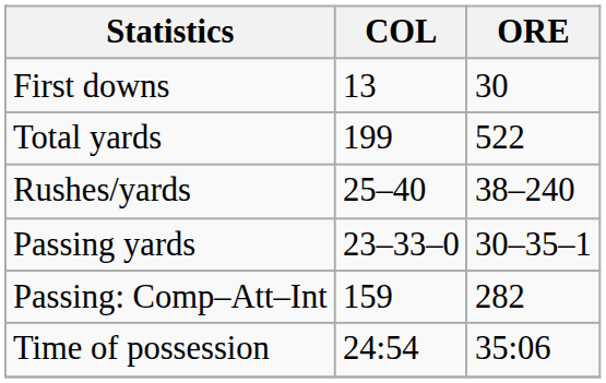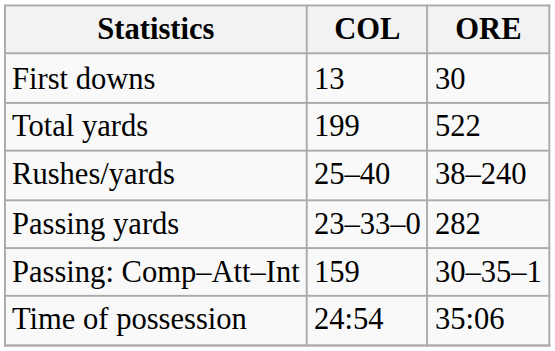Passing yards | ORE: 30–35–1 -> 282
Passing: Comp–Att–Int | ORE: 282 -> 30–35–1
